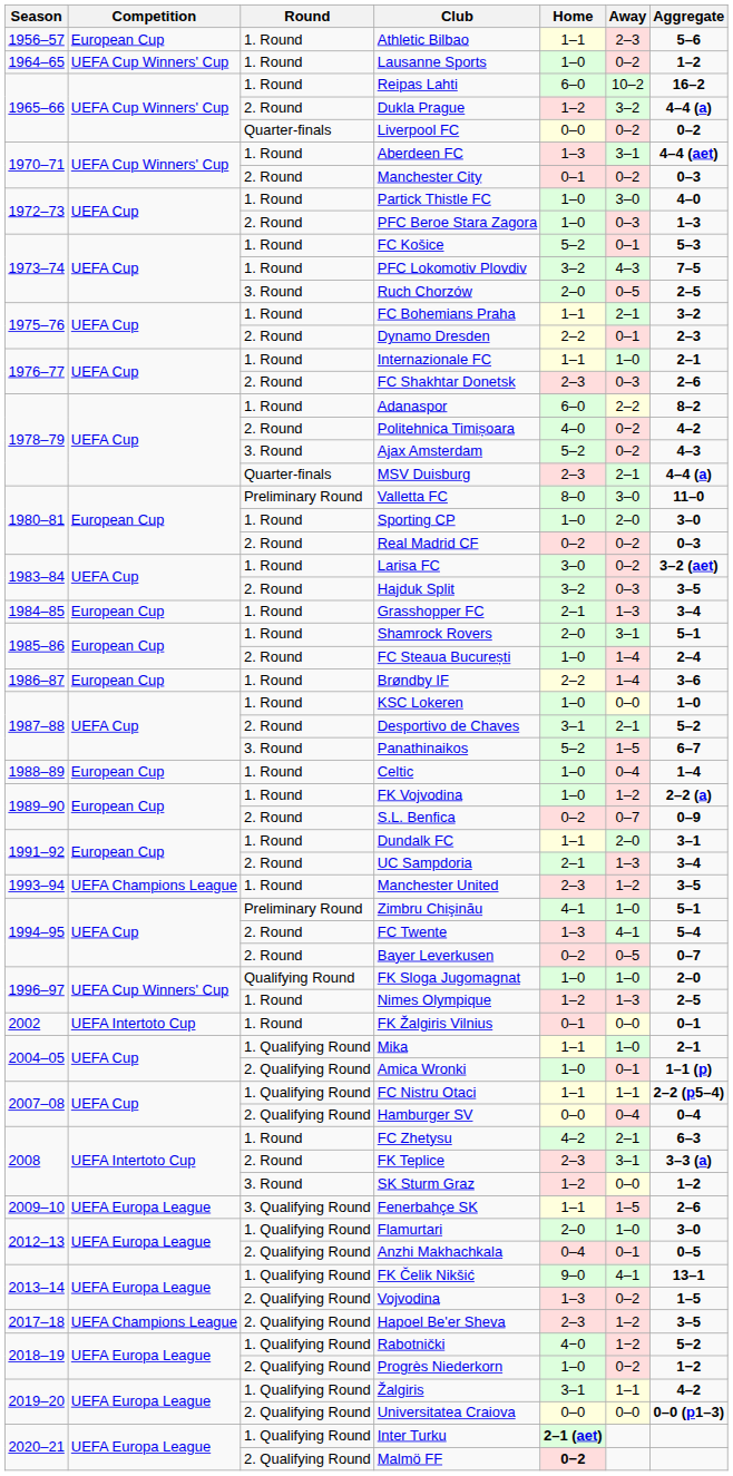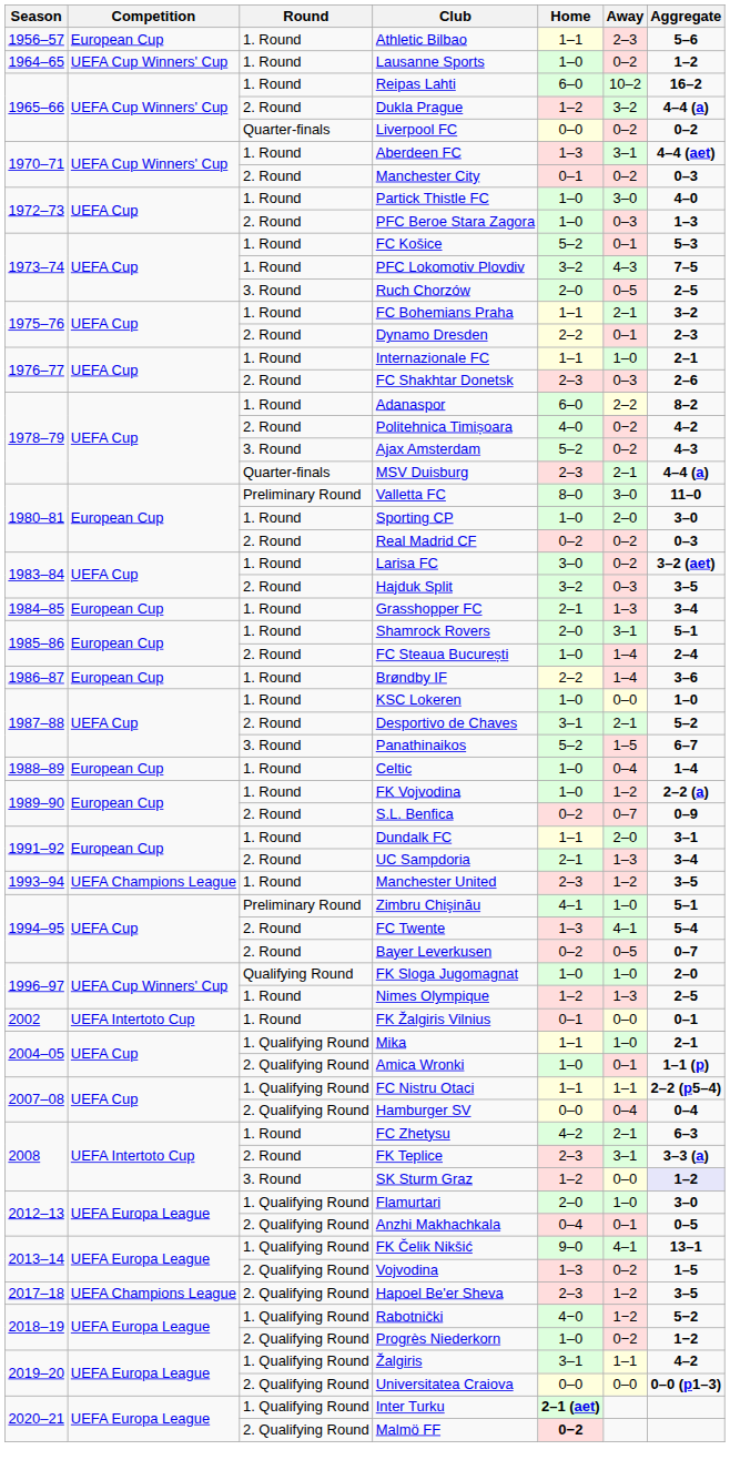SK Sturm Graz | Aggregate: no background -> lavender background
- row: 2009–10 | UEFA Europa League | 3. Qualifying Round | Fenerbahçe SK | 1–1 | 1–5 | 2–6
